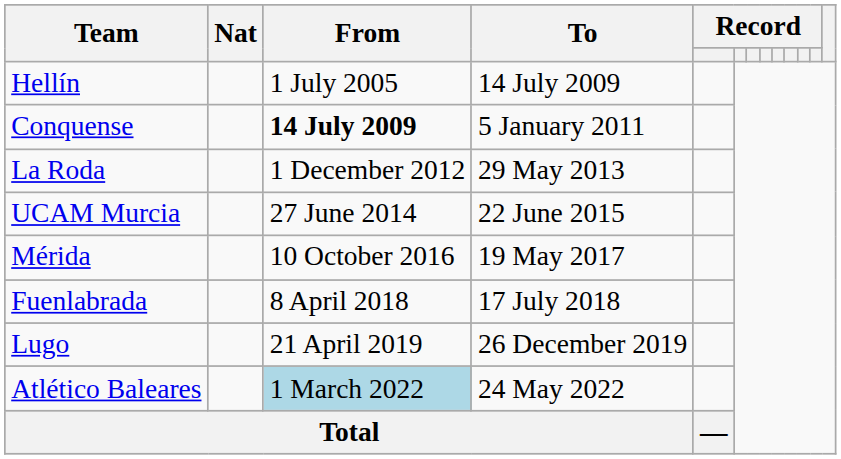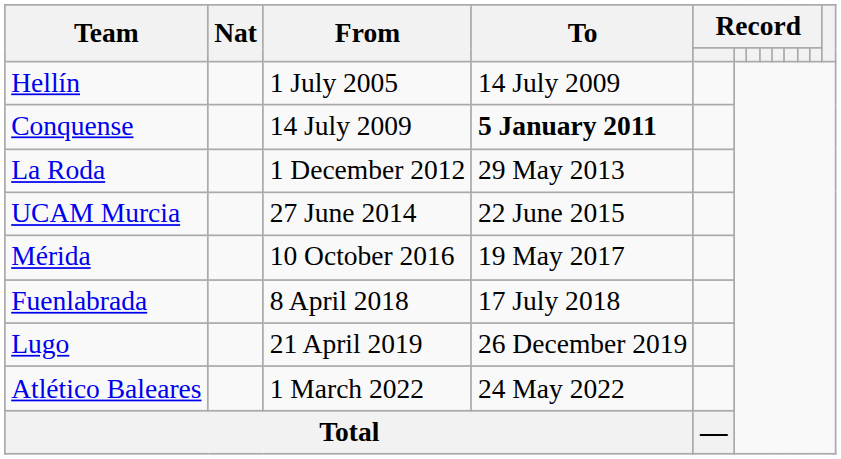Conquense | From: bold -> normal
Conquense | To: normal -> bold
Atlético Baleares | From: lightblue background -> no background
